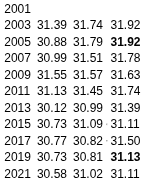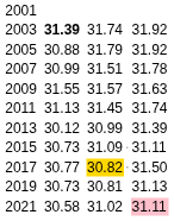2003 | column 2: normal -> bold
2005 | column 4: bold -> normal
2017 | column 3: no background -> gold background
2019 | column 4: bold -> normal
2021 | column 4: no background -> pink background
